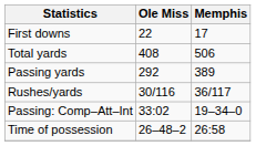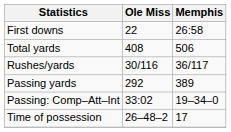First downs | Memphis: 17 -> 26:58
rows swapped: Rushes/yards <-> Passing yards
Time of possession | Memphis: 26:58 -> 17
